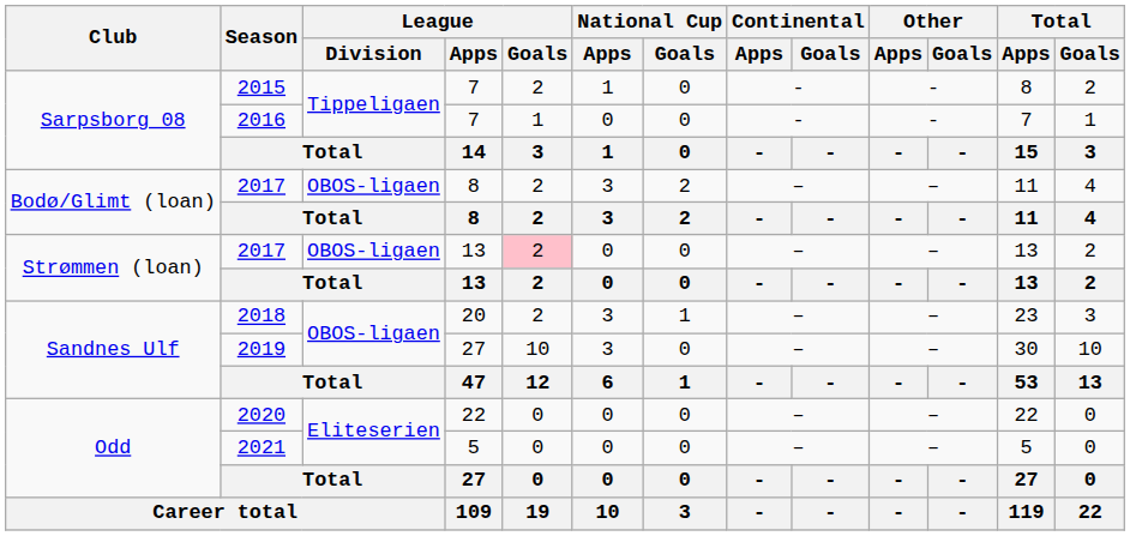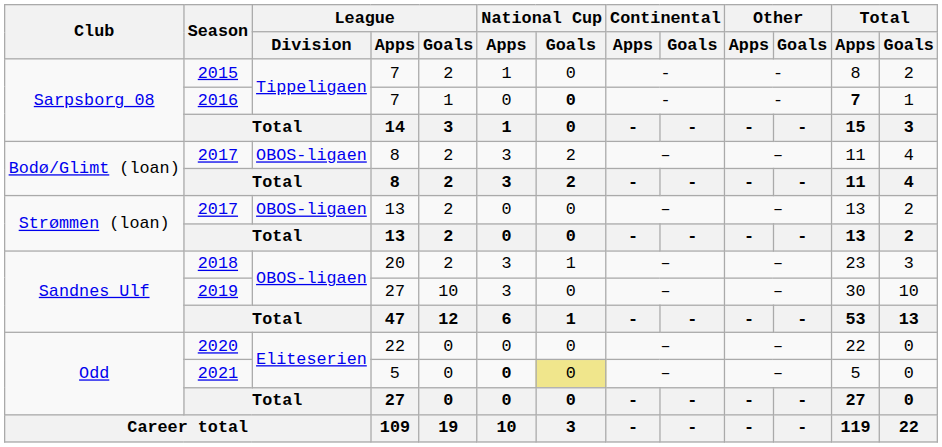2016 | National Cup / Goals: normal -> bold
2016 | Total / Apps: normal -> bold
2017 / 13 | League / Goals: pink background -> no background
2021 | National Cup / Apps: normal -> bold
2021 | National Cup / Goals: no background -> khaki background
